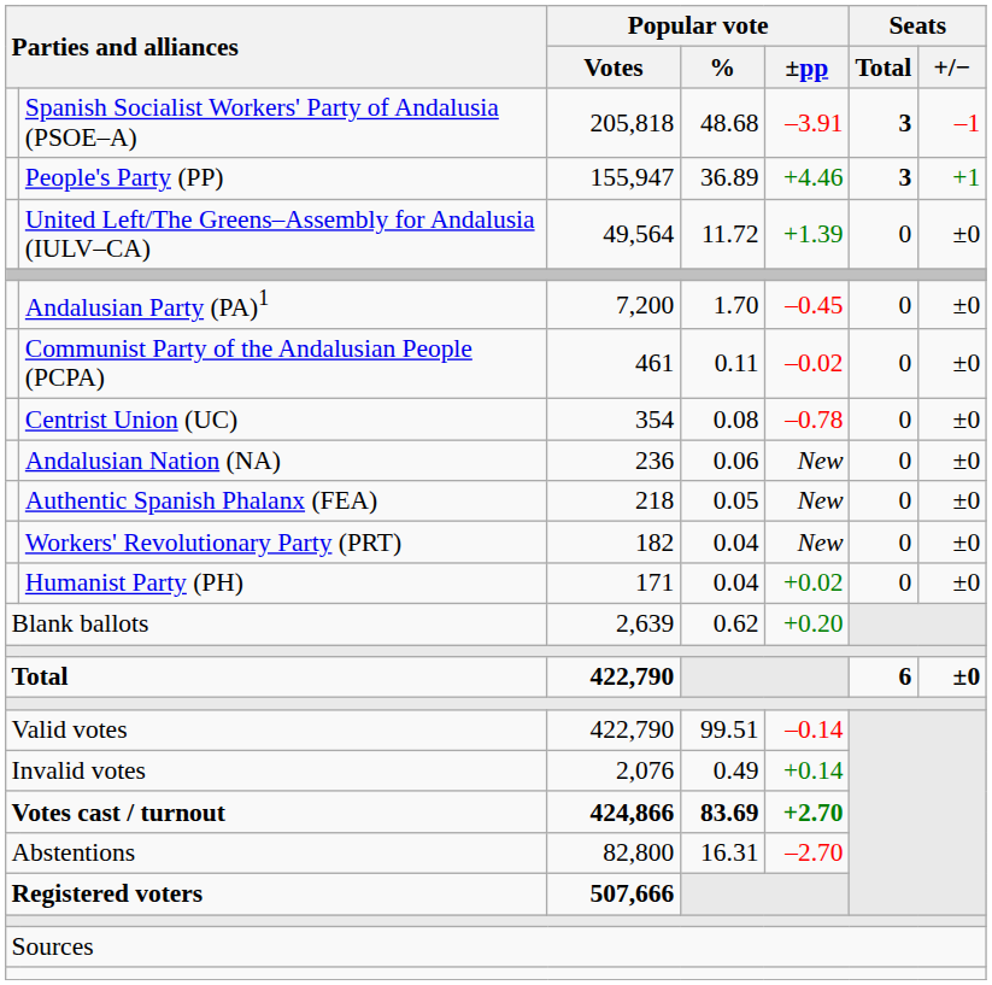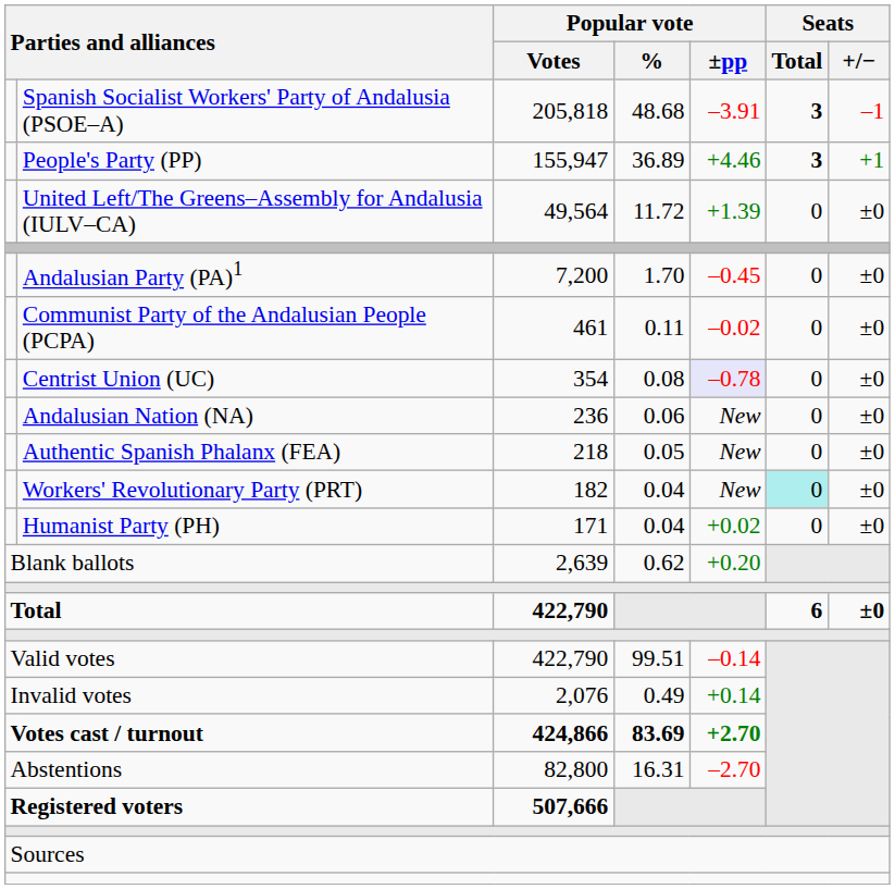Centrist Union (UC) | Popular vote / ±pp: no background -> lavender background
Workers' Revolutionary Party (PRT) | Seats / Total: no background -> paleturquoise background
